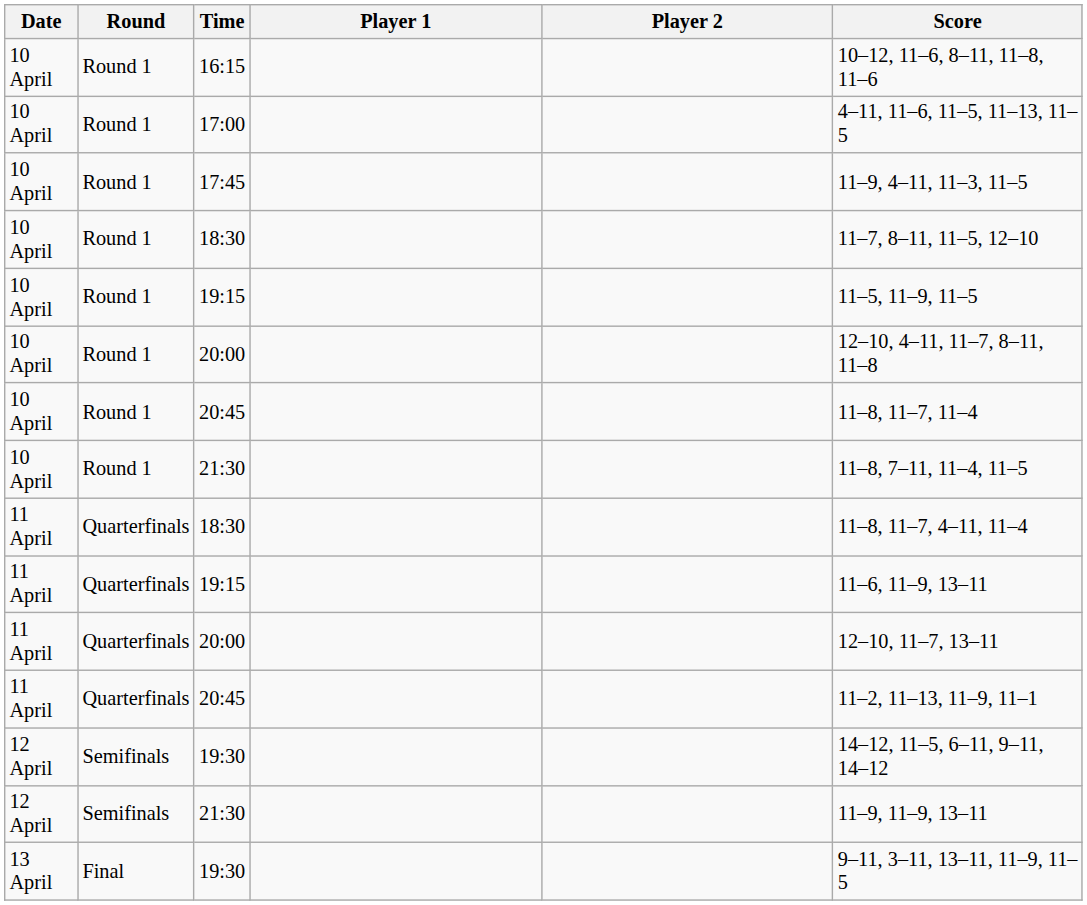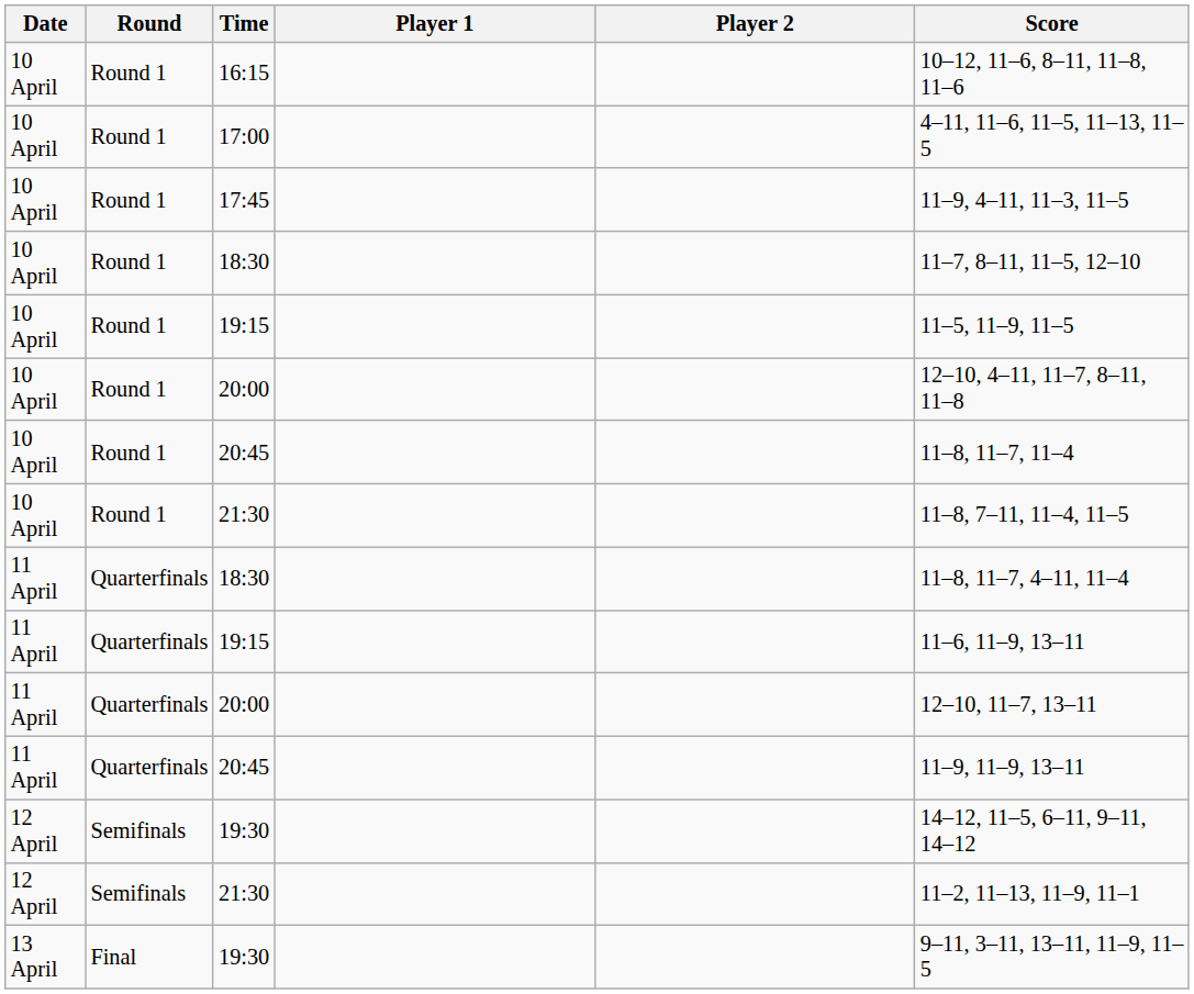11 April / 20:45 | Score: 11–2, 11–13, 11–9, 11–1 -> 11–9, 11–9, 13–11
12 April / 21:30 | Score: 11–9, 11–9, 13–11 -> 11–2, 11–13, 11–9, 11–1
